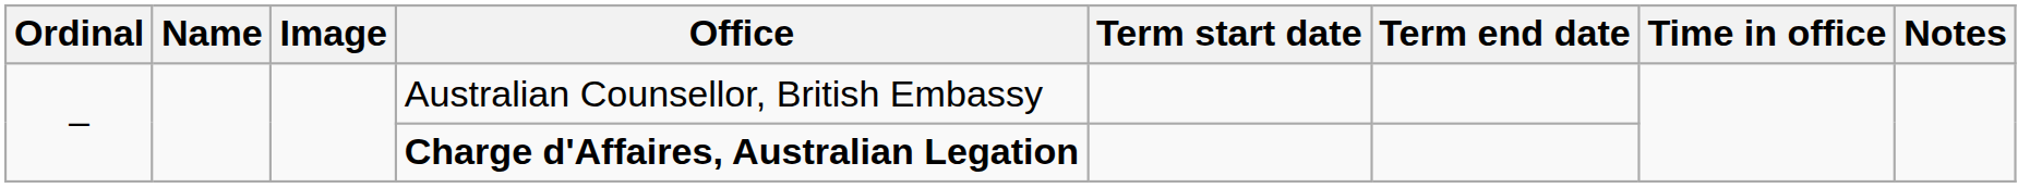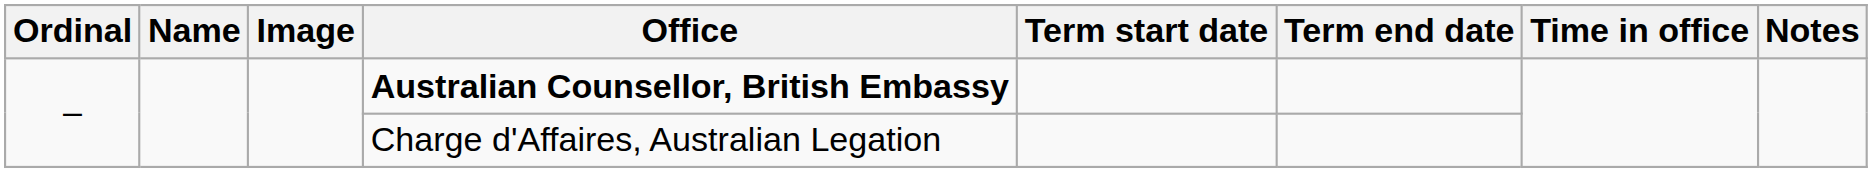Australian Counsellor, British Embassy | Office: normal -> bold
Charge d'Affaires, Australian Legation | Office: bold -> normal
